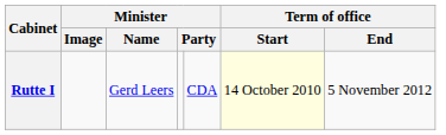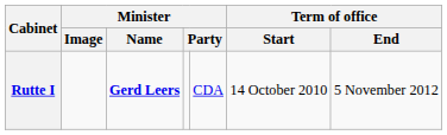Rutte I | Minister / Name: normal -> bold
Rutte I | Term of office / Start: lightyellow background -> no background
